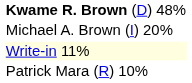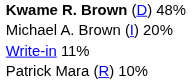row 3 | column 1: lightyellow background -> no background
